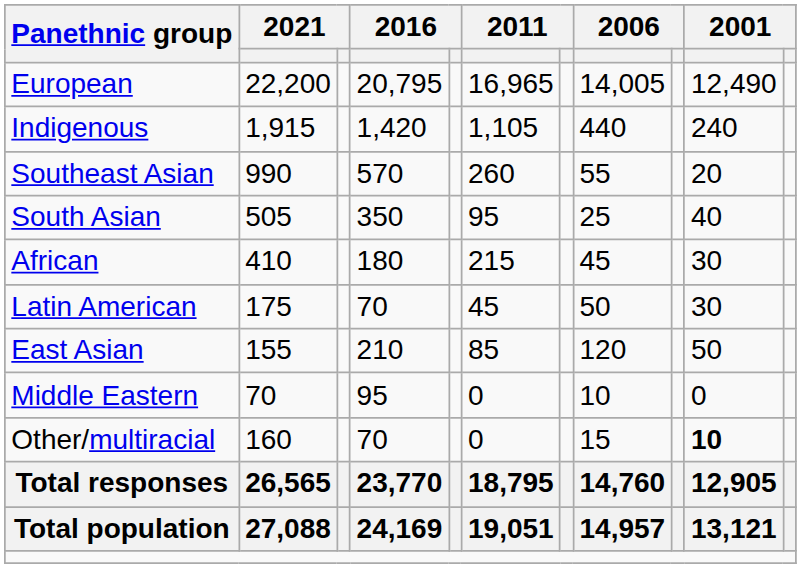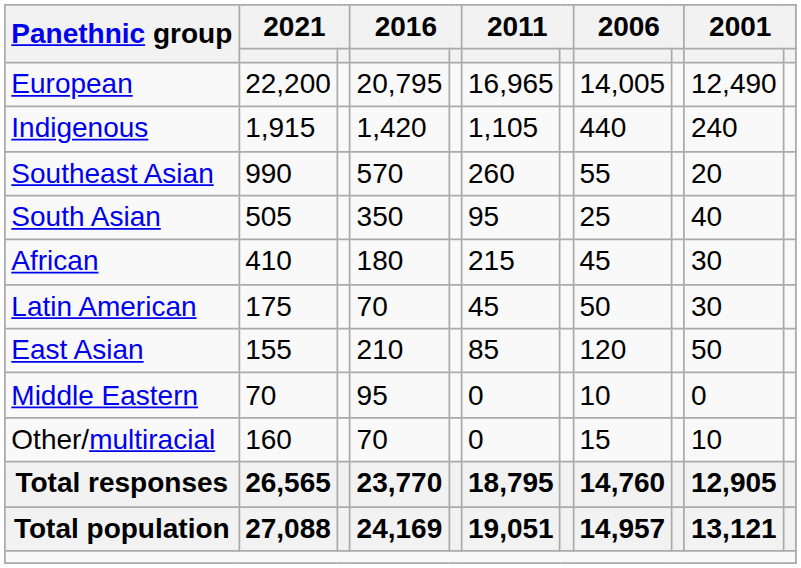Other/multiracial | column 10: bold -> normal
